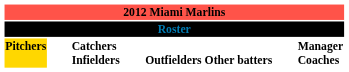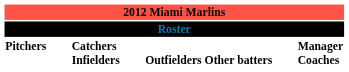Pitchers | column 1: gold background -> no background
